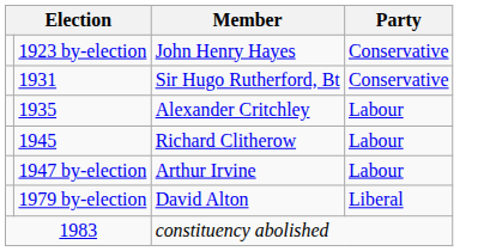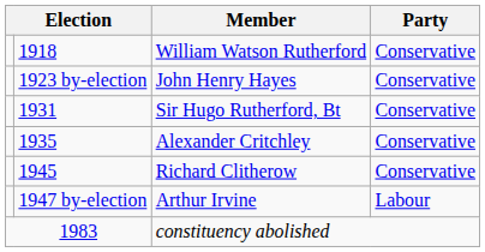+ row: 1918 | William Watson Rutherford | Conservative
Alexander Critchley | Party: Labour -> Conservative
Richard Clitherow | Party: Labour -> Conservative
- row: 1979 by-election | David Alton | Liberal
